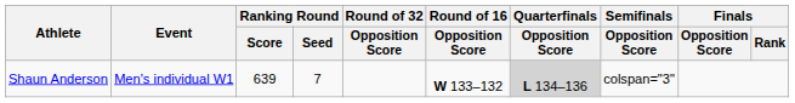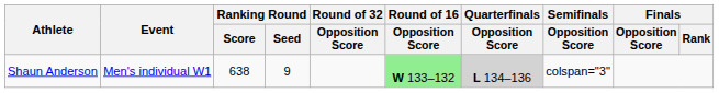Shaun Anderson | Ranking Round / Score: 639 -> 638
Shaun Anderson | Ranking Round / Seed: 7 -> 9
Shaun Anderson | Round of 16 / Opposition Score: no background -> lightgreen background
